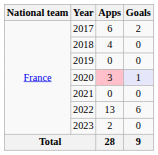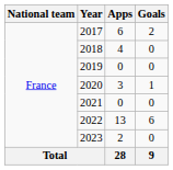2020 | Apps: pink background -> no background
2020 | Goals: lavender background -> no background
